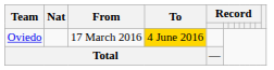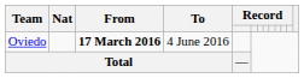Oviedo | From: normal -> bold
Oviedo | To: gold background -> no background
